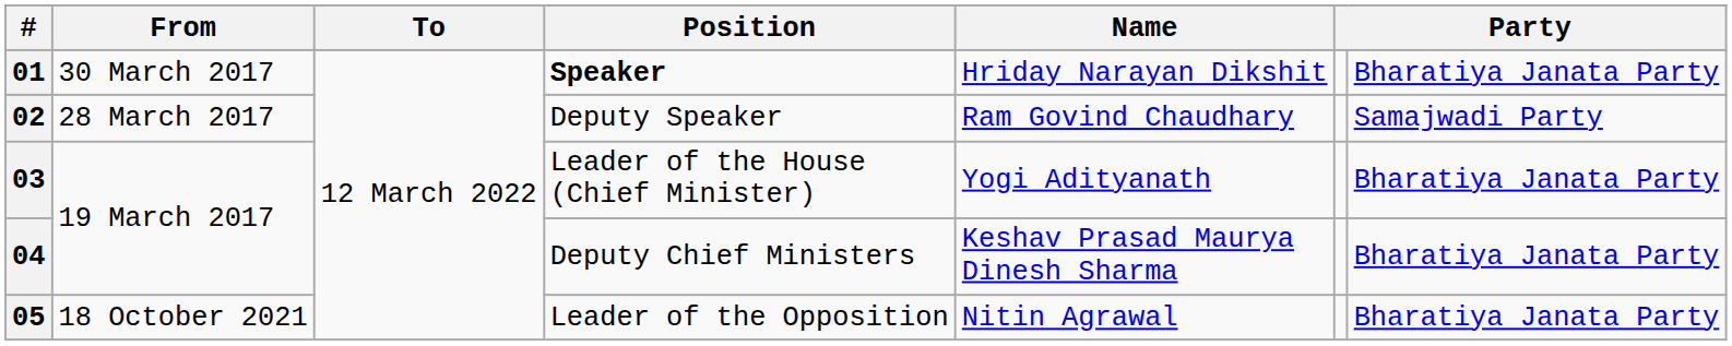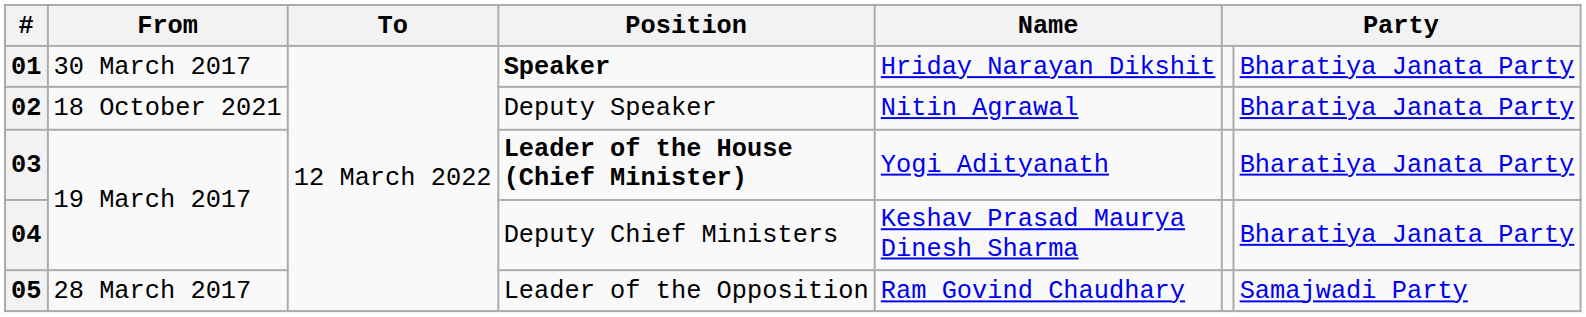02 | From: 28 March 2017 -> 18 October 2021
02 | Name: Ram Govind Chaudhary -> Nitin Agrawal
02 | column 7: Samajwadi Party -> Bharatiya Janata Party
03 | Position: normal -> bold
05 | From: 18 October 2021 -> 28 March 2017
05 | Name: Nitin Agrawal -> Ram Govind Chaudhary
05 | column 7: Bharatiya Janata Party -> Samajwadi Party
